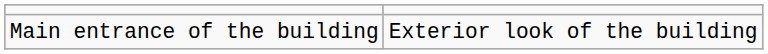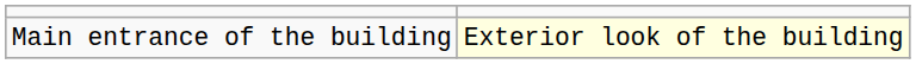Main entrance of the building | column 2: no background -> lightyellow background
